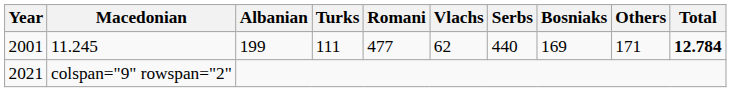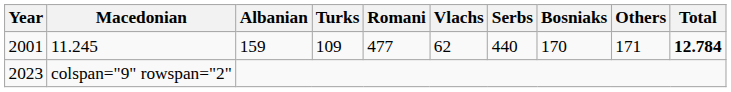11.245 | Albanian: 199 -> 159
11.245 | Turks: 111 -> 109
11.245 | Bosniaks: 169 -> 170
colspan="9" rowspan="2" | Year: 2021 -> 2023
